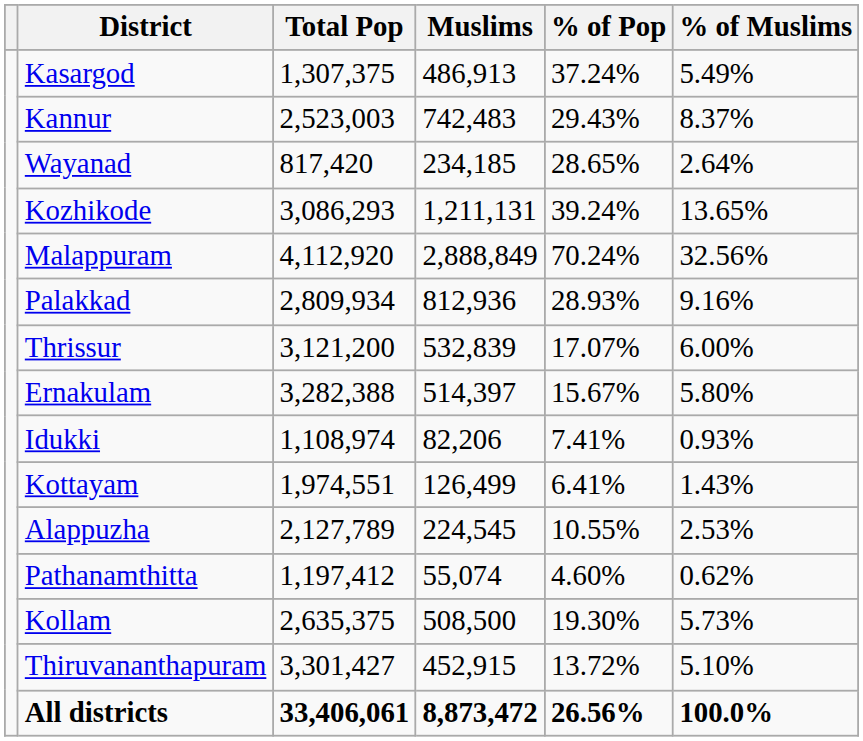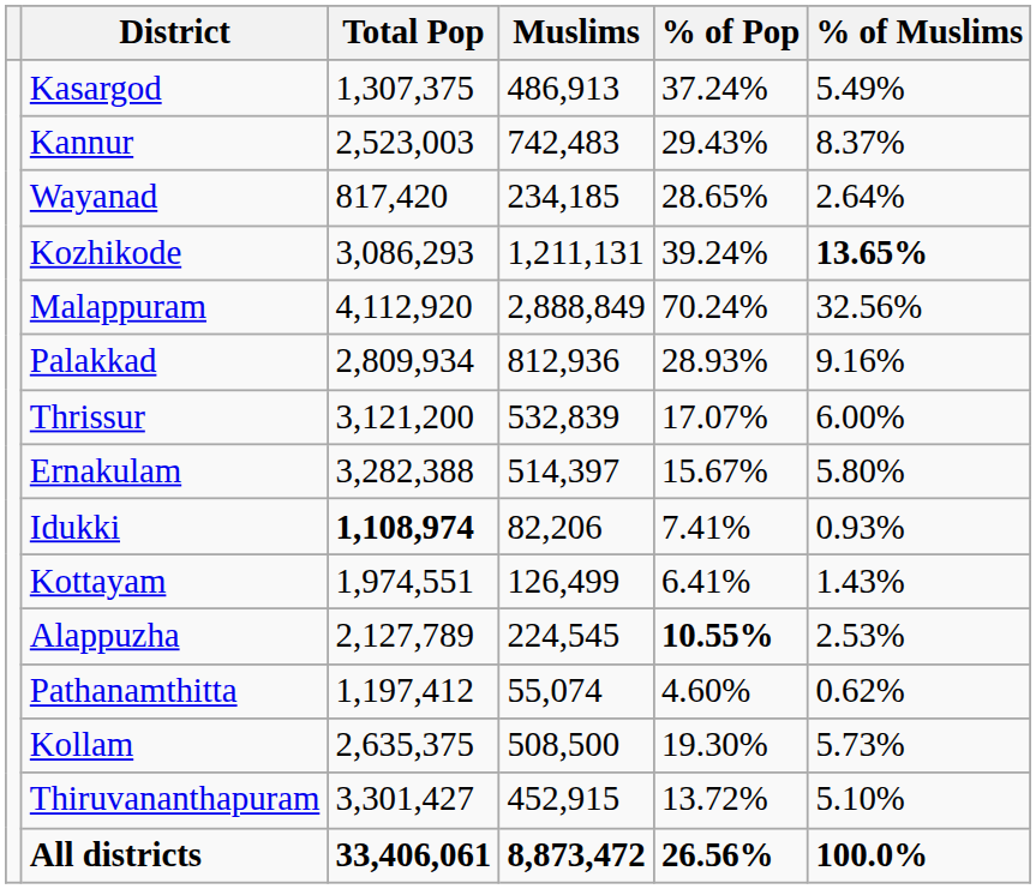Kozhikode | % of Muslims: normal -> bold
Idukki | Total Pop: normal -> bold
Alappuzha | % of Pop: normal -> bold
